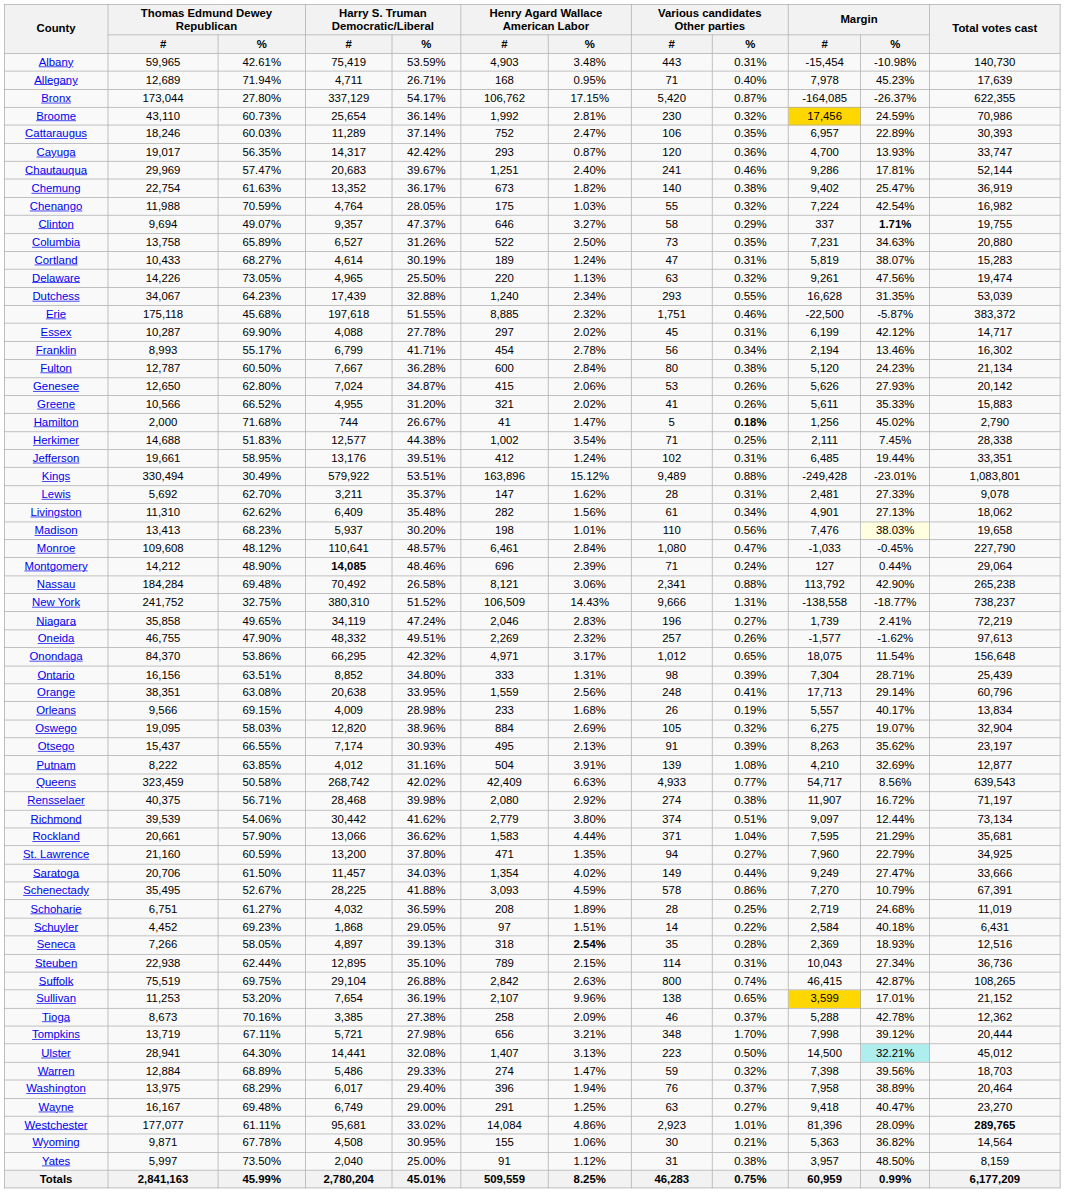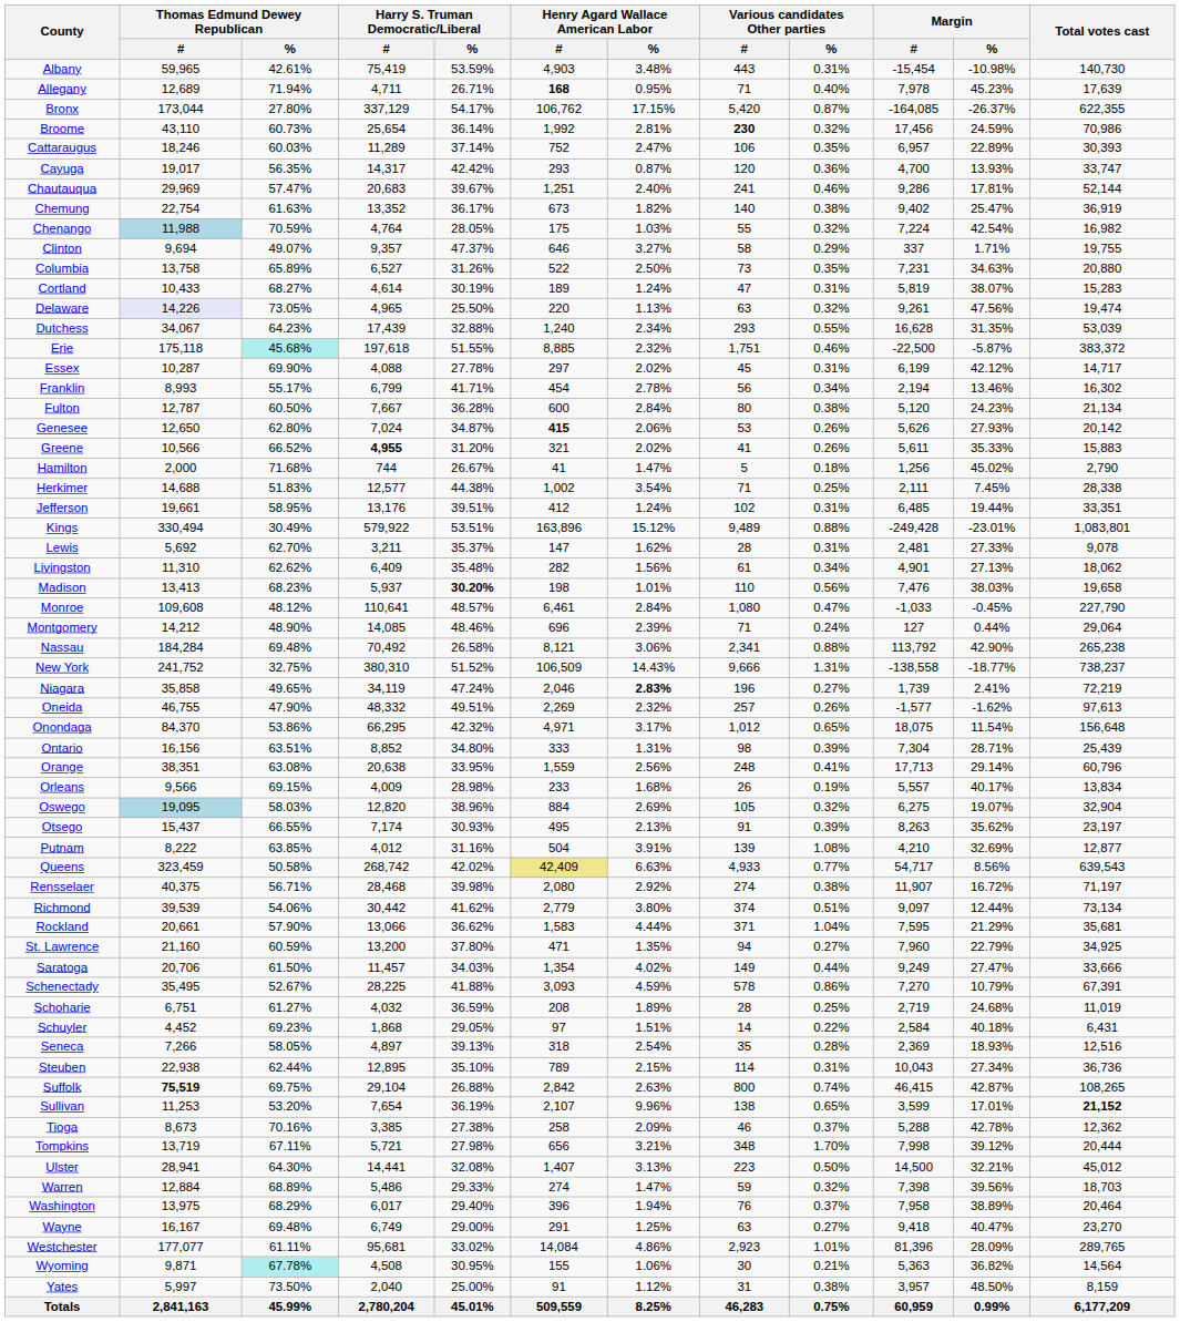Allegany | Henry Agard Wallace American Labor / #: normal -> bold
Broome | Various candidates Other parties / #: normal -> bold
Broome | Margin / #: gold background -> no background
Chenango | Thomas Edmund Dewey Republican / #: no background -> lightblue background
Clinton | Margin / %: bold -> normal
Delaware | Thomas Edmund Dewey Republican / #: no background -> lavender background
Erie | Thomas Edmund Dewey Republican / %: no background -> paleturquoise background
Genesee | Henry Agard Wallace American Labor / #: normal -> bold
Greene | Harry S. Truman Democratic/Liberal / #: normal -> bold
Hamilton | Various candidates Other parties / %: bold -> normal
Madison | Harry S. Truman Democratic/Liberal / %: normal -> bold
Madison | Margin / %: lightyellow background -> no background
Montgomery | Harry S. Truman Democratic/Liberal / #: bold -> normal
Niagara | Henry Agard Wallace American Labor / %: normal -> bold
Oswego | Thomas Edmund Dewey Republican / #: no background -> lightblue background
Queens | Henry Agard Wallace American Labor / #: no background -> khaki background
Seneca | Henry Agard Wallace American Labor / %: bold -> normal
Suffolk | Thomas Edmund Dewey Republican / #: normal -> bold
Sullivan | Margin / #: gold background -> no background
Sullivan | Total votes cast: normal -> bold
Ulster | Margin / %: paleturquoise background -> no background
Westchester | Total votes cast: bold -> normal
Wyoming | Thomas Edmund Dewey Republican / %: no background -> paleturquoise background
